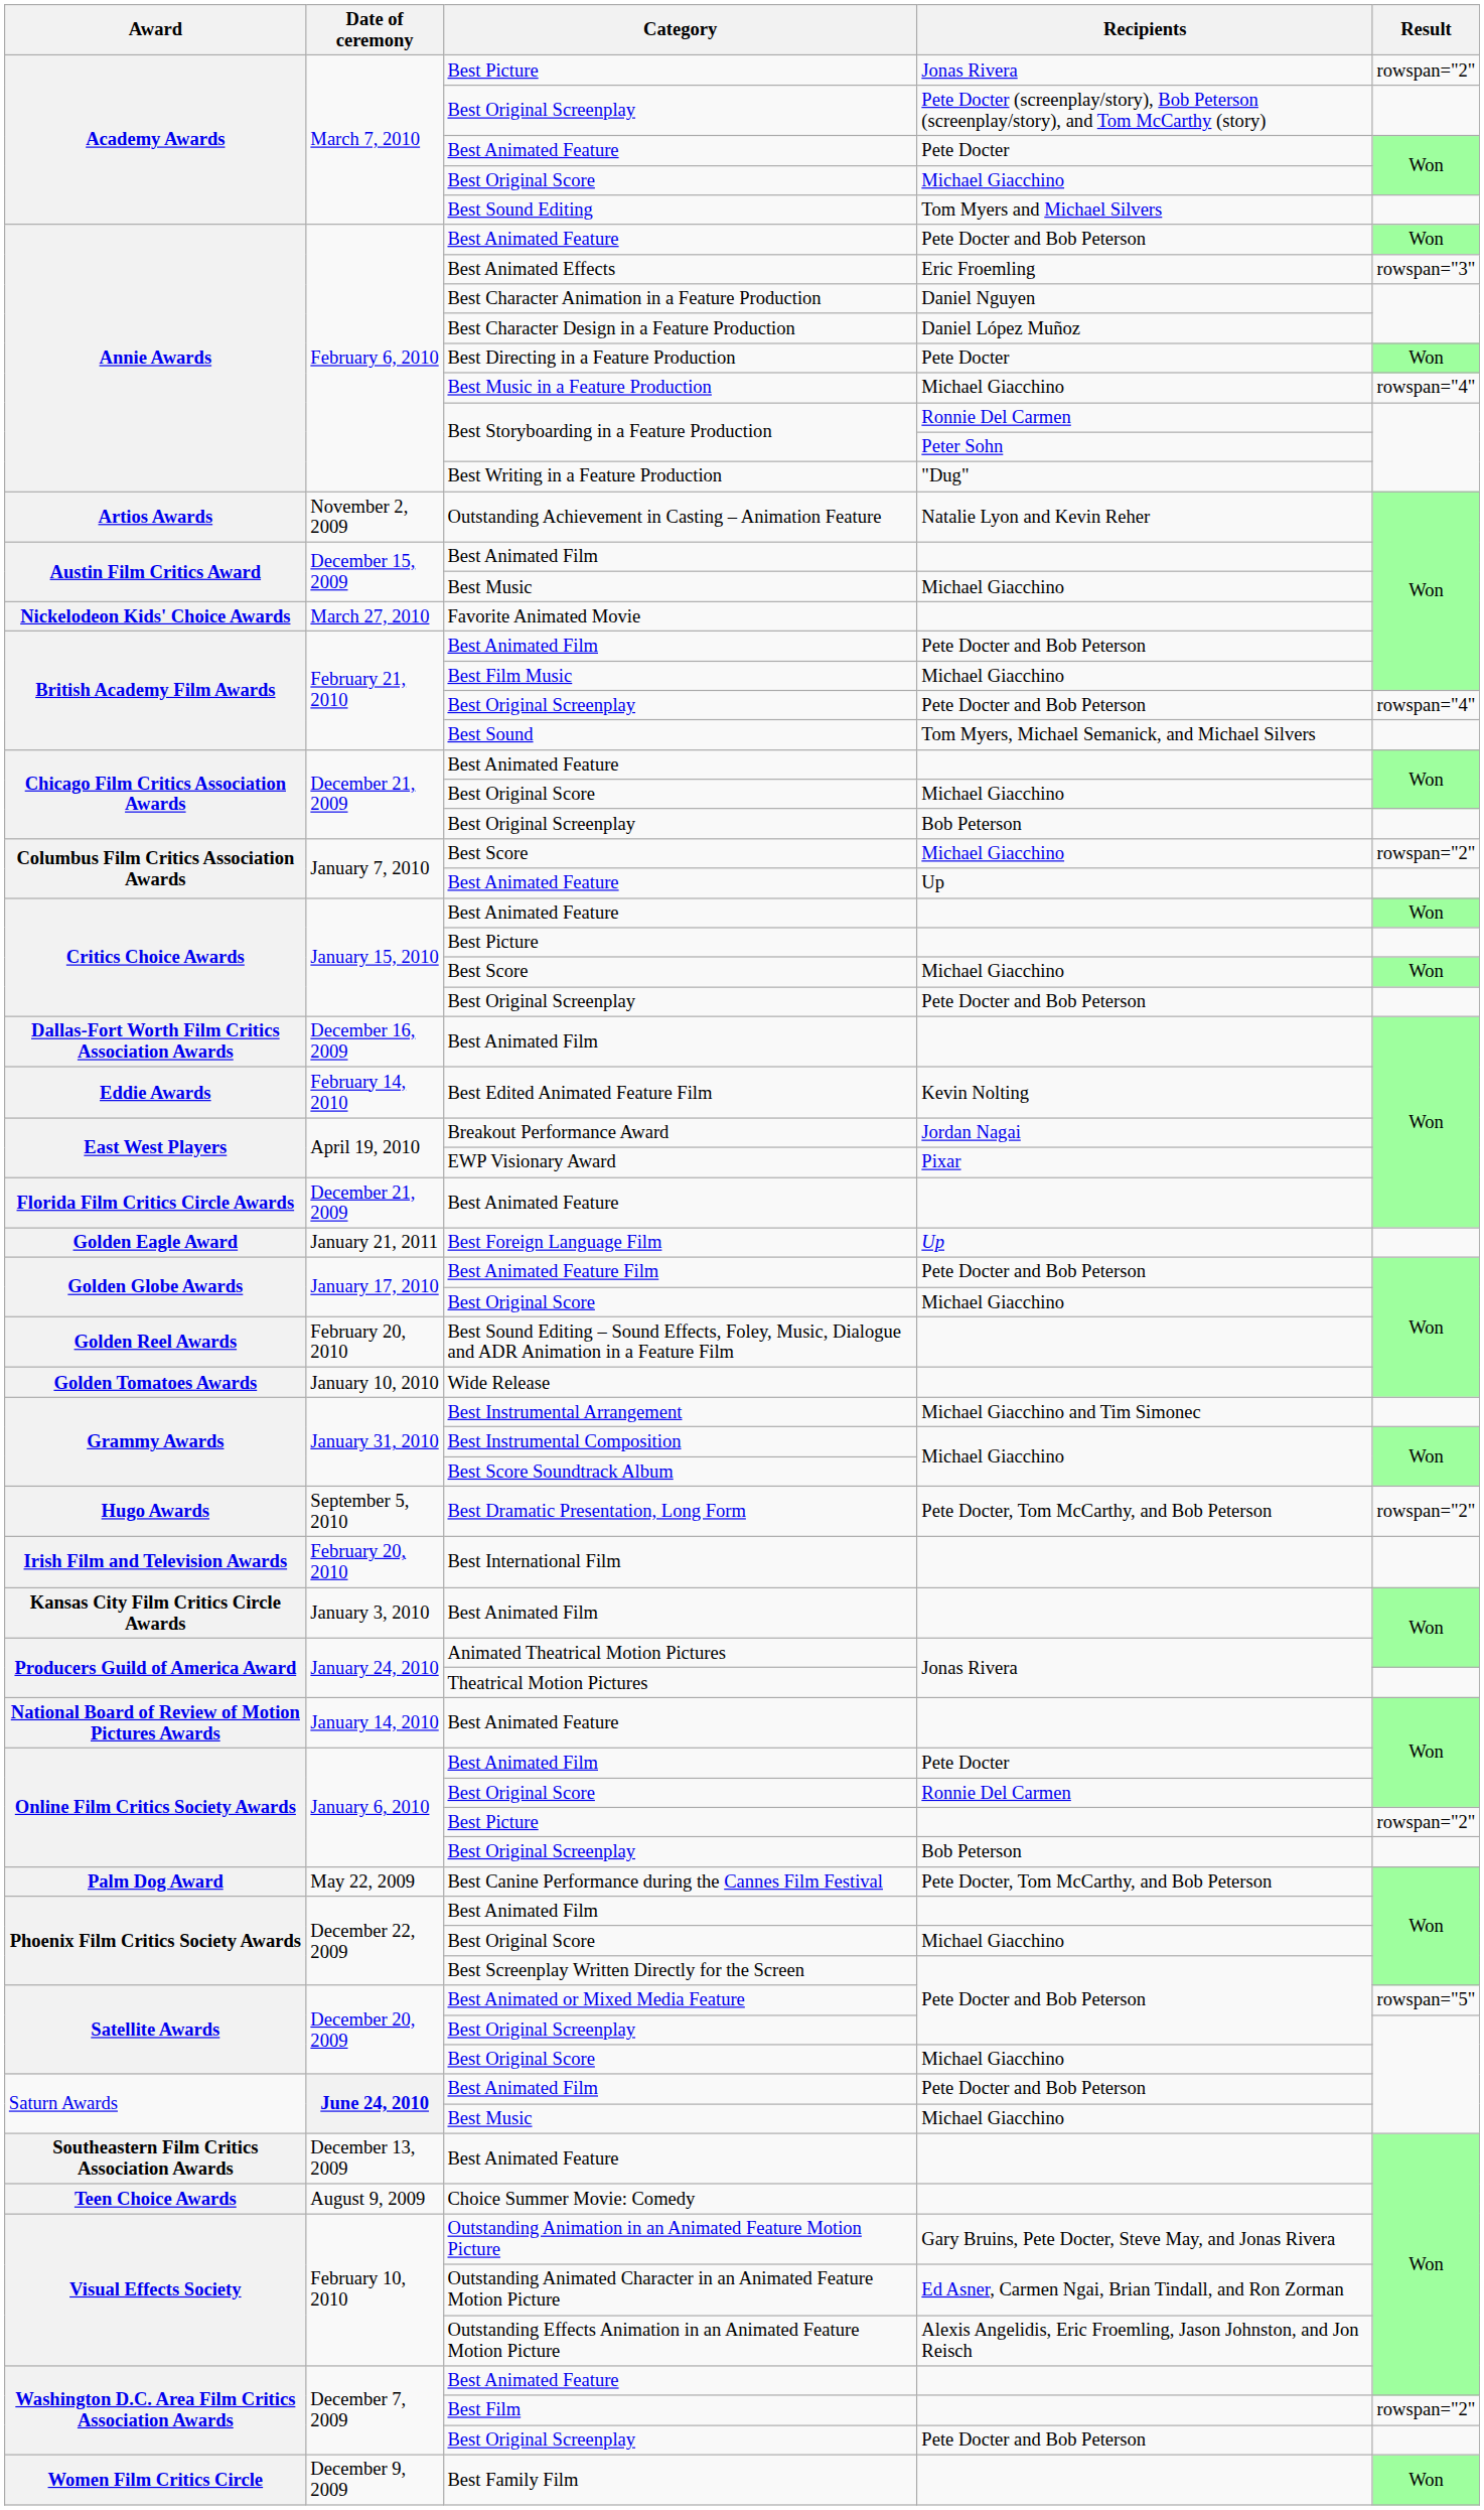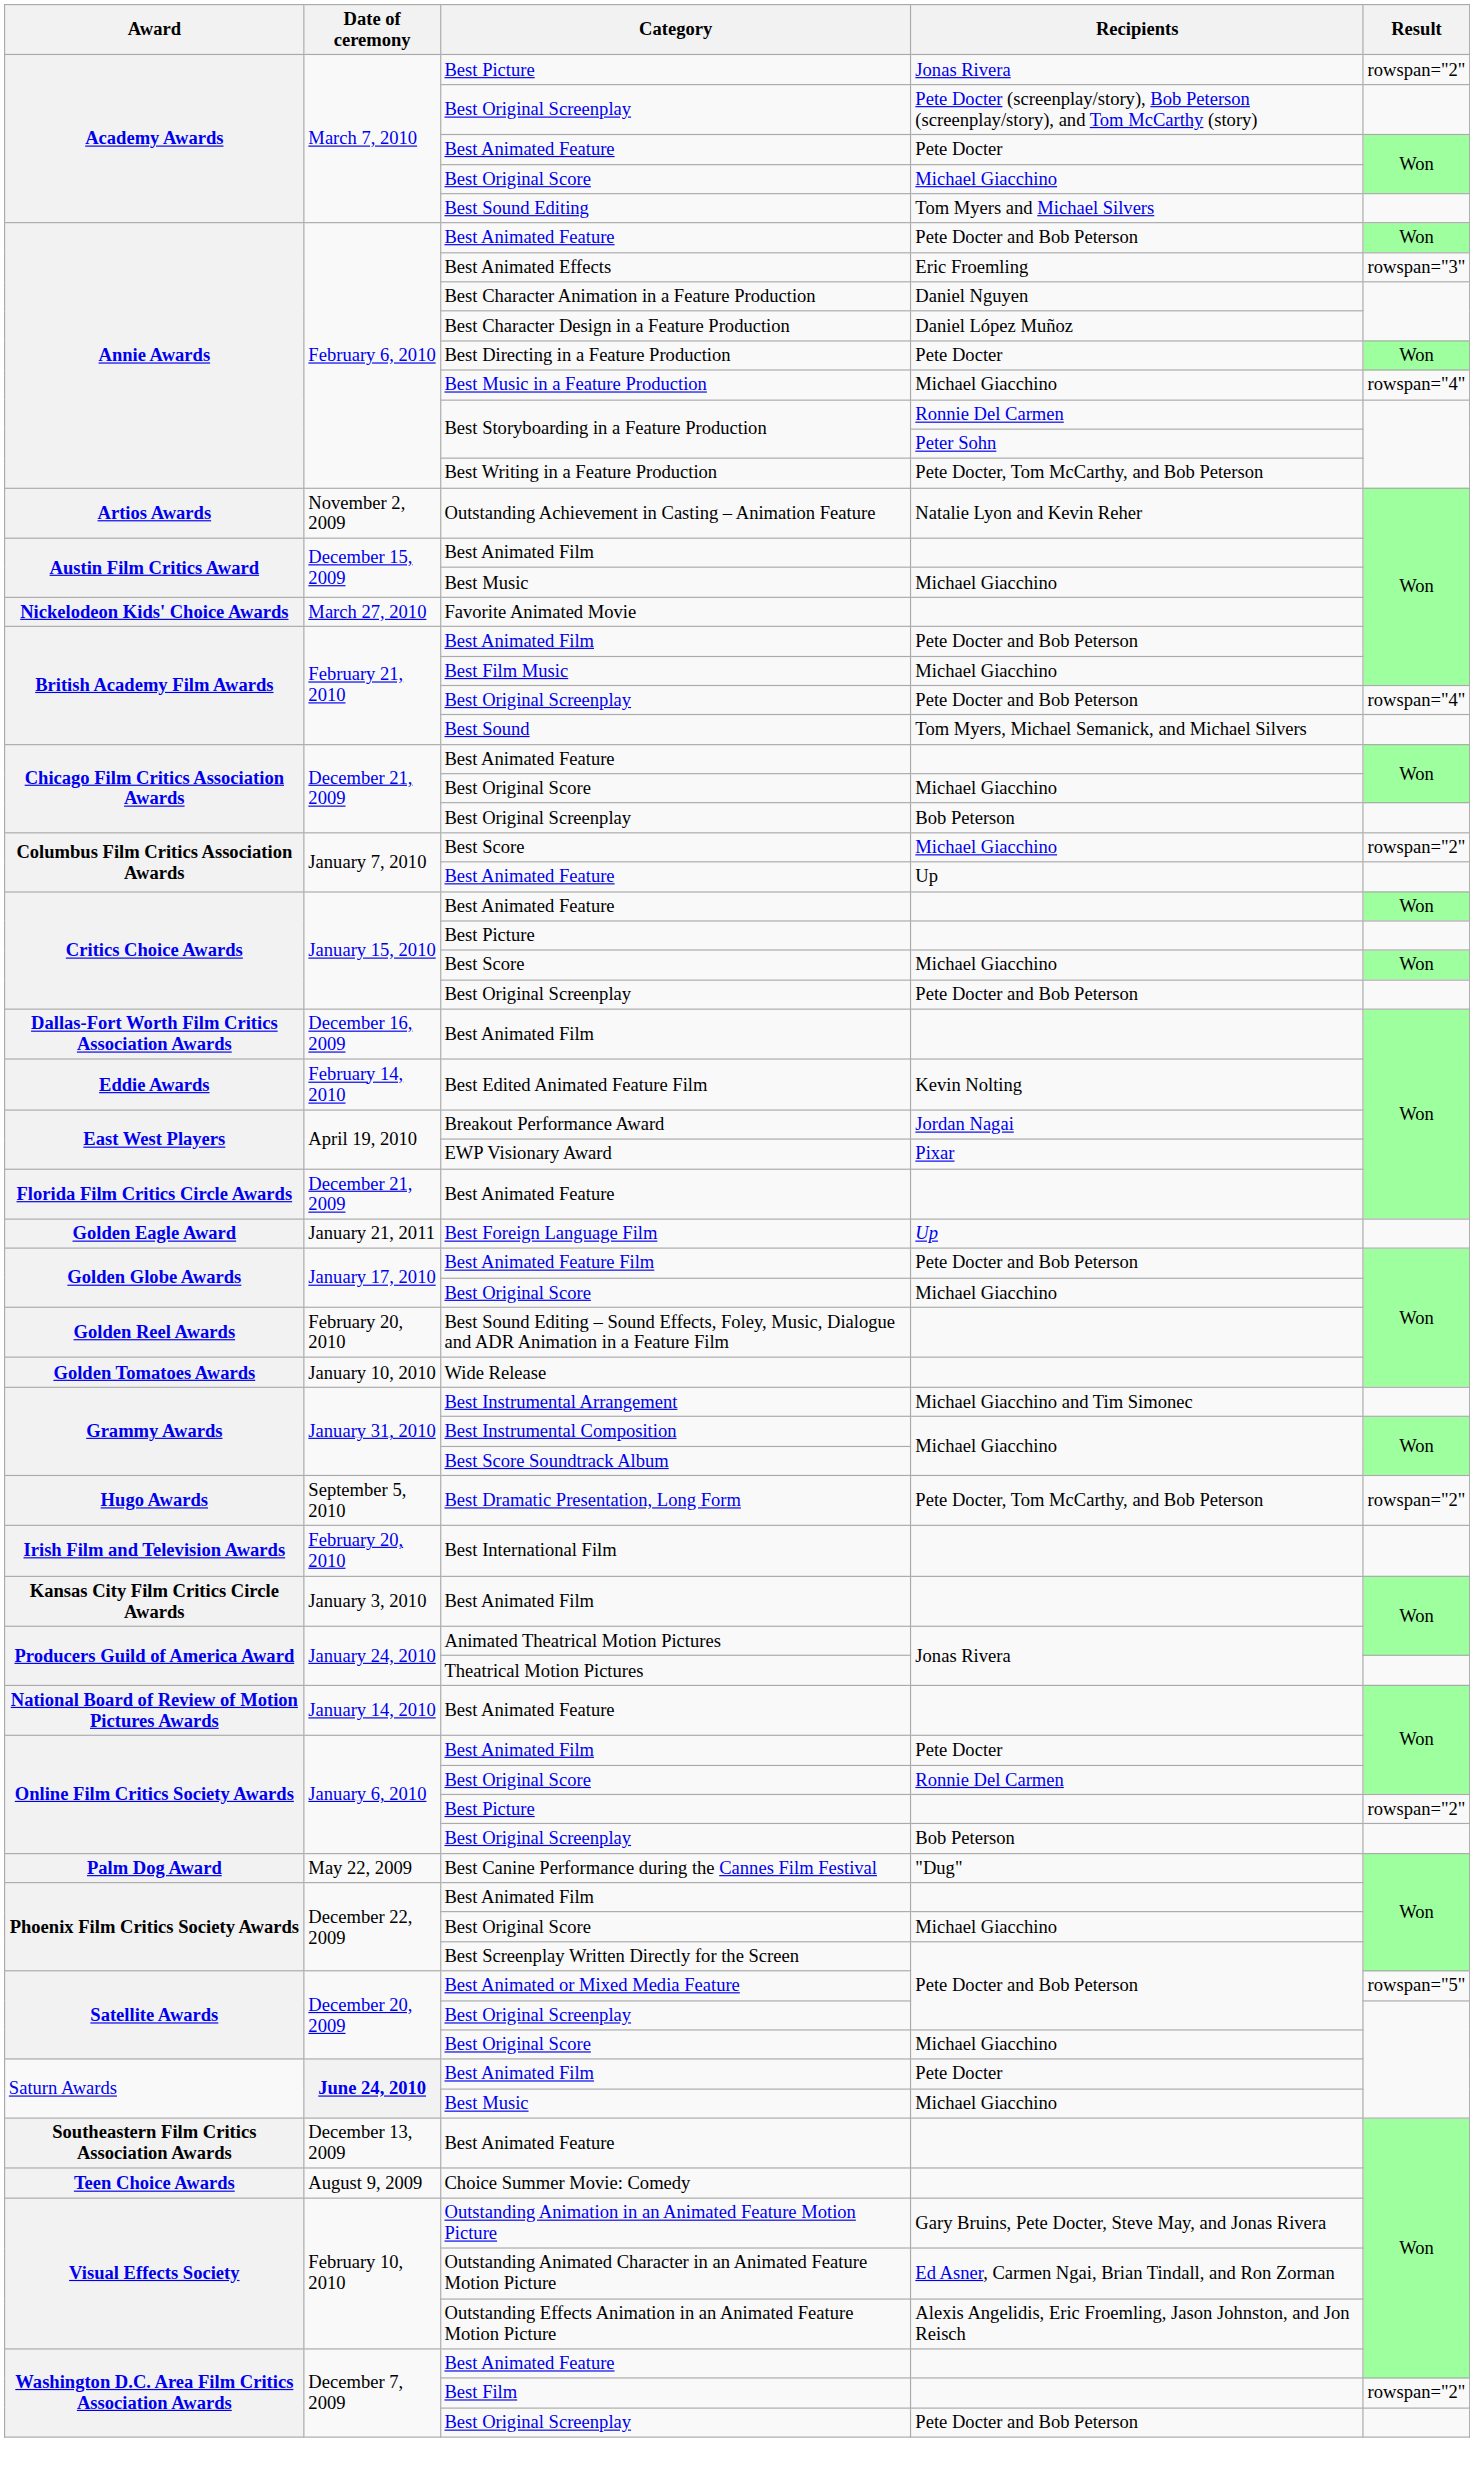Best Writing in a Feature Production | Recipients: "Dug" -> Pete Docter, Tom McCarthy, and Bob Peterson
Best Canine Performance during the Cannes Film Festival | Recipients: Pete Docter, Tom McCarthy, and Bob Peterson -> "Dug"
Saturn Awards / Best Animated Film | Recipients: Pete Docter and Bob Peterson -> Pete Docter
- row: Women Film Critics Circle | December 9, 2009 | Best Family Film | Won
